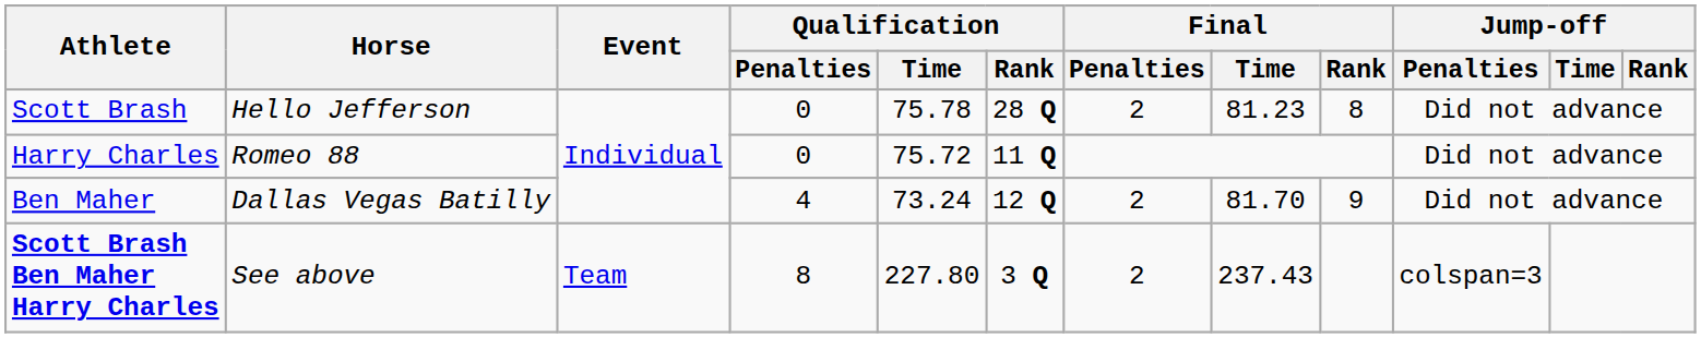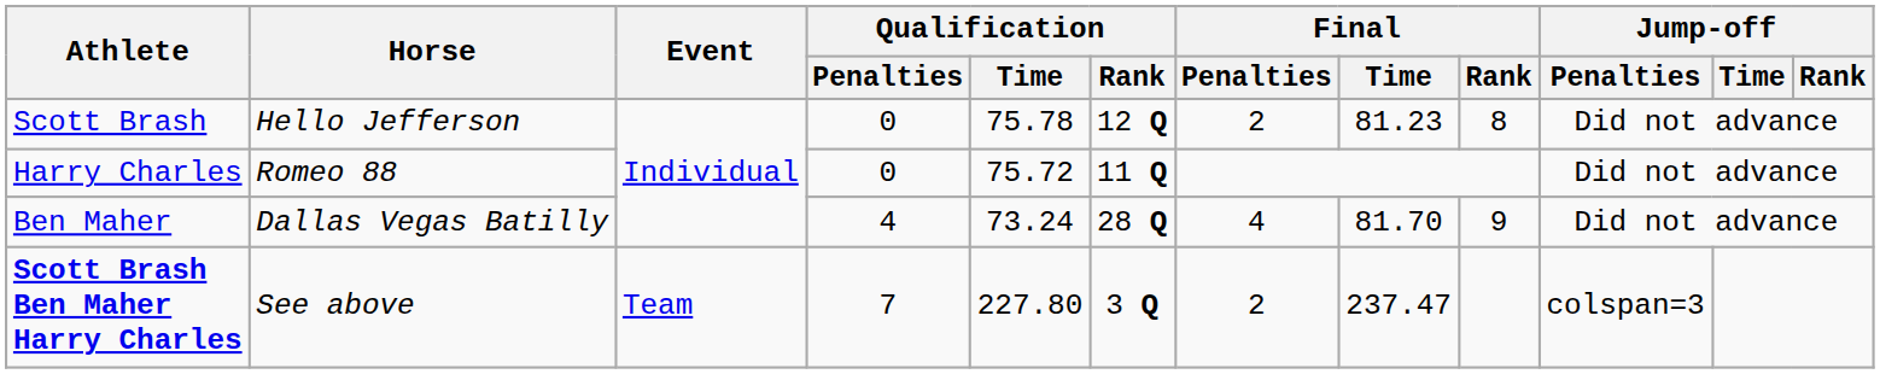Scott Brash | Qualification / Rank: 28 Q -> 12 Q
Ben Maher | Qualification / Rank: 12 Q -> 28 Q
Ben Maher | Final / Penalties: 2 -> 4
Scott Brash Ben Maher Harry Charles | Qualification / Penalties: 8 -> 7
Scott Brash Ben Maher Harry Charles | Final / Time: 237.43 -> 237.47
